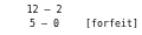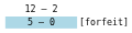[forfeit] | column 1: no background -> lightblue background
